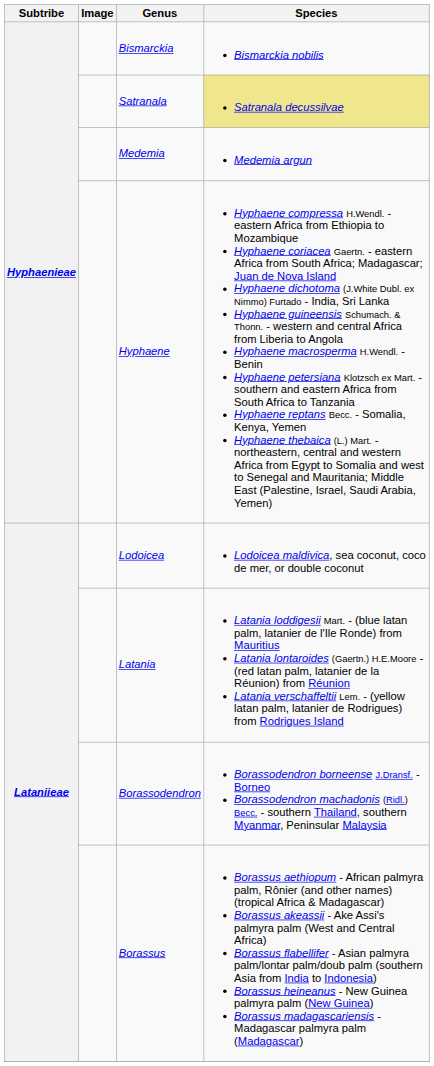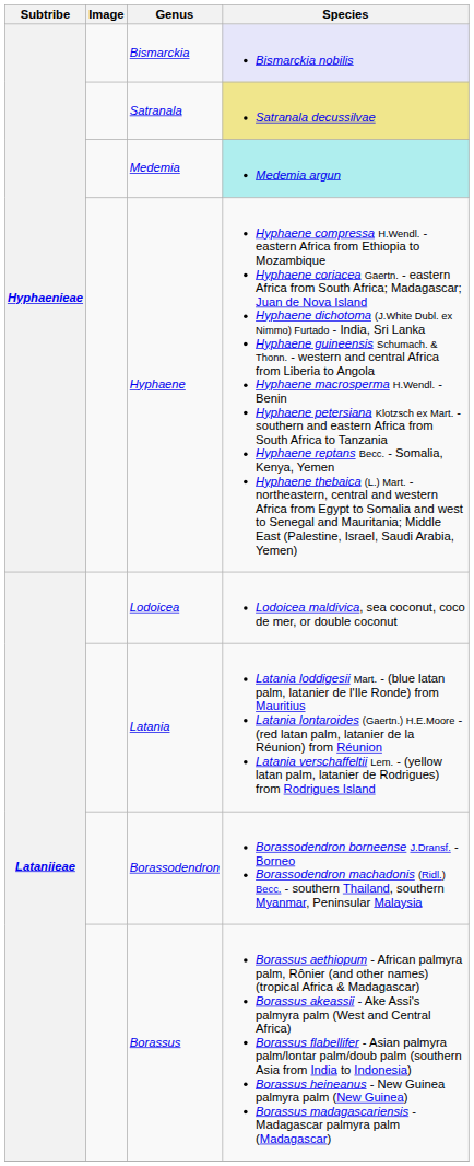Bismarckia | Species: no background -> lavender background
Medemia | Species: no background -> paleturquoise background
